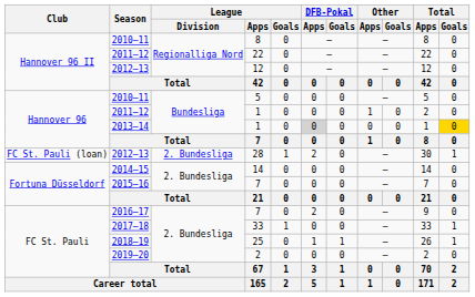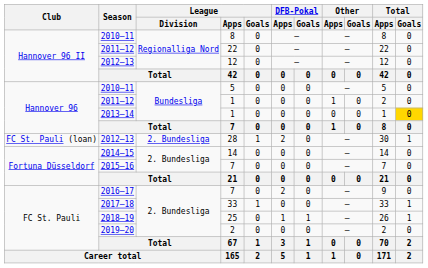2013–14 / 1 | DFB-Pokal / Apps: lightgrey background -> no background
